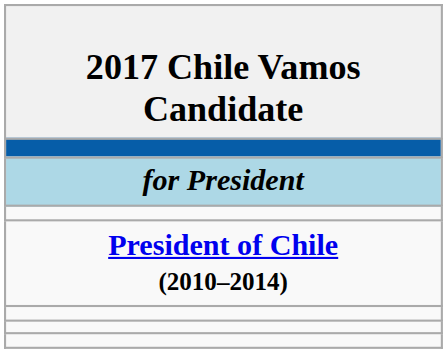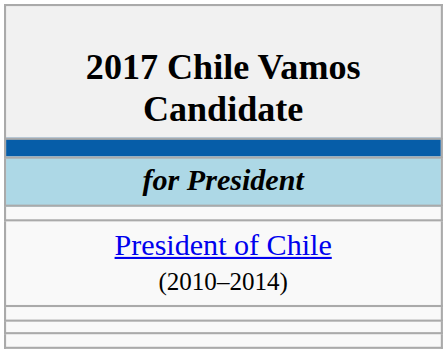President of Chile (2010–2014) | column 1: bold -> normal
